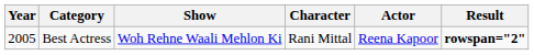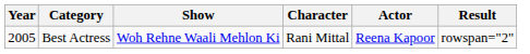Best Actress | Result: bold -> normal
